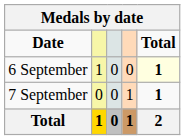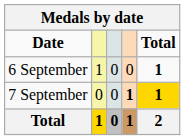6 September | Total: lightyellow background -> no background
7 September | column 4: normal -> bold
7 September | Total: no background -> gold background
